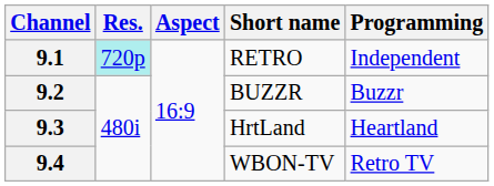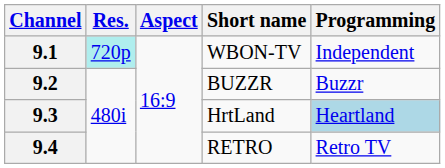9.1 | Short name: RETRO -> WBON-TV
9.3 | Programming: no background -> lightblue background
9.4 | Short name: WBON-TV -> RETRO
